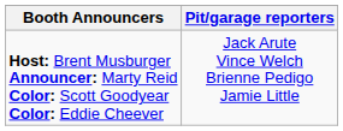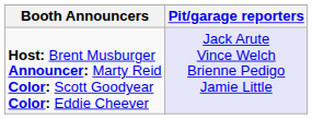row 2 | Pit/garage reporters: no background -> lavender background
